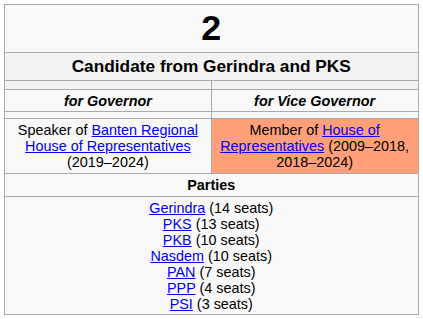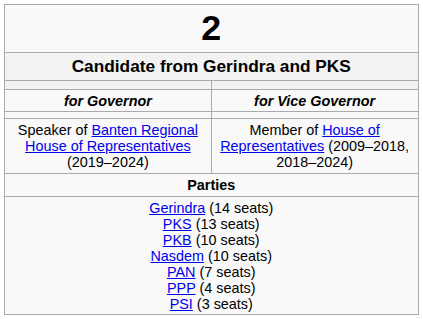row 6 | column 2: lightsalmon background -> no background
